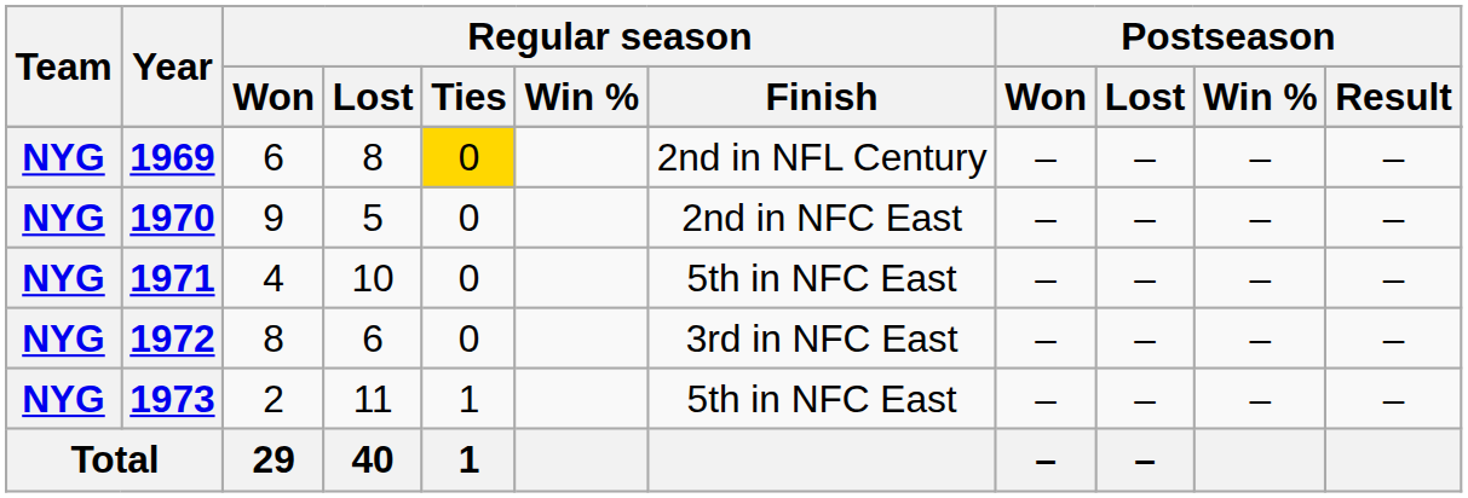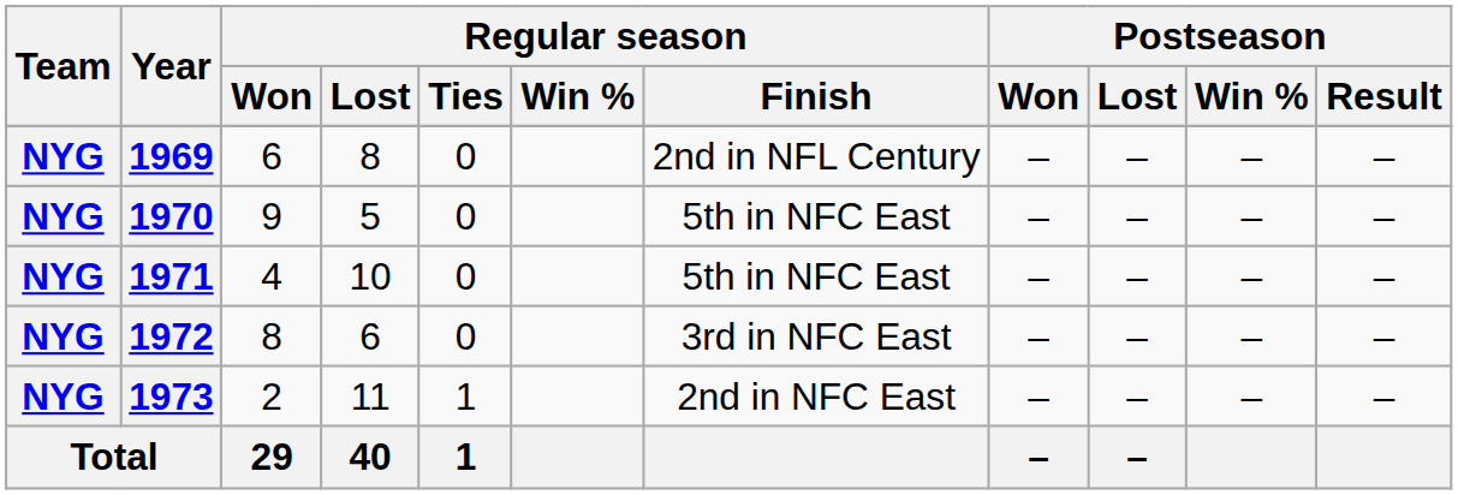1969 | Regular season / Ties: gold background -> no background
1970 | Regular season / Finish: 2nd in NFC East -> 5th in NFC East
1973 | Regular season / Finish: 5th in NFC East -> 2nd in NFC East
